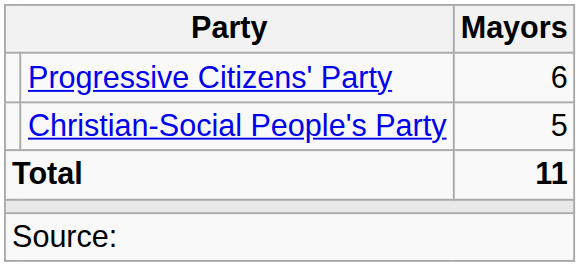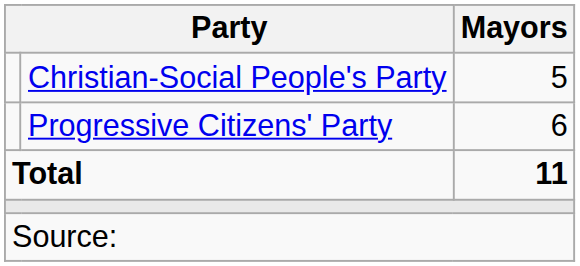rows swapped: Progressive Citizens' Party <-> Christian-Social People's Party
